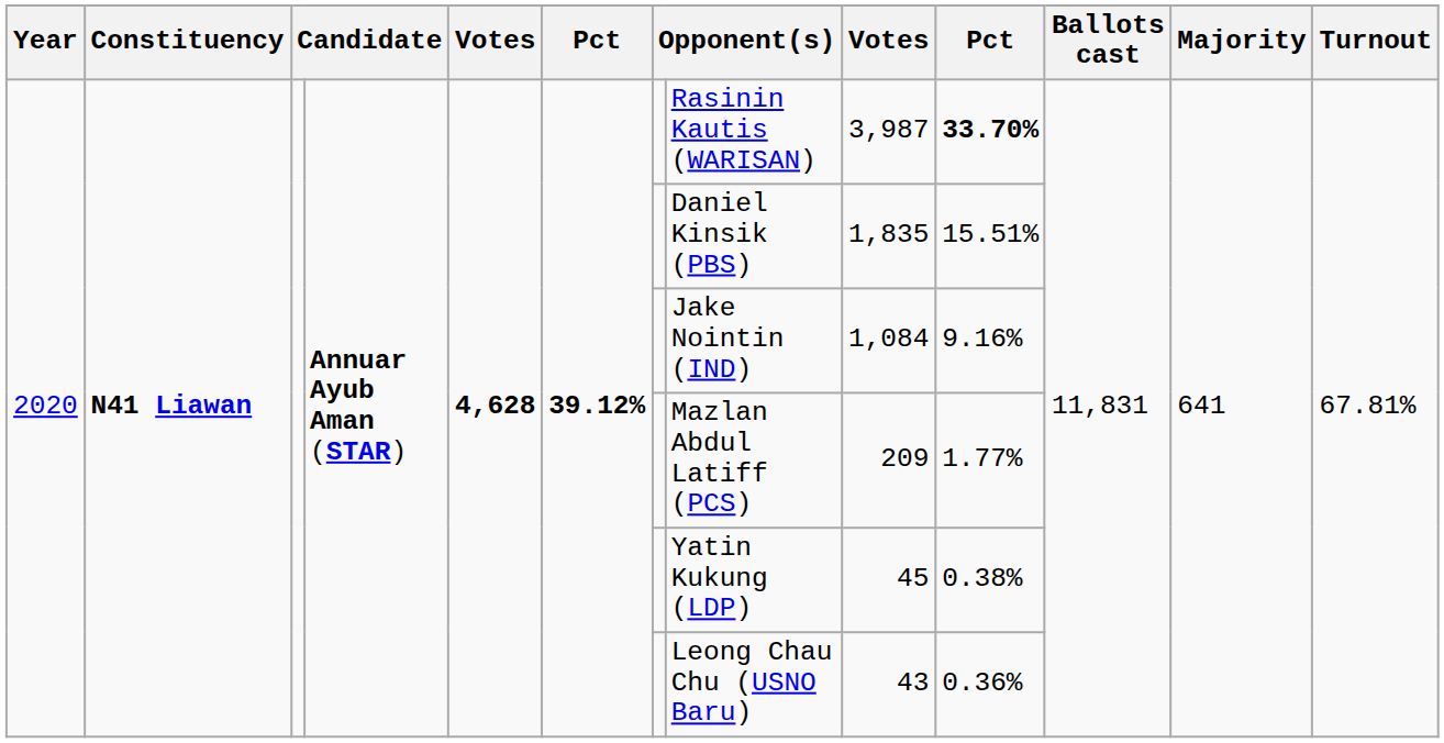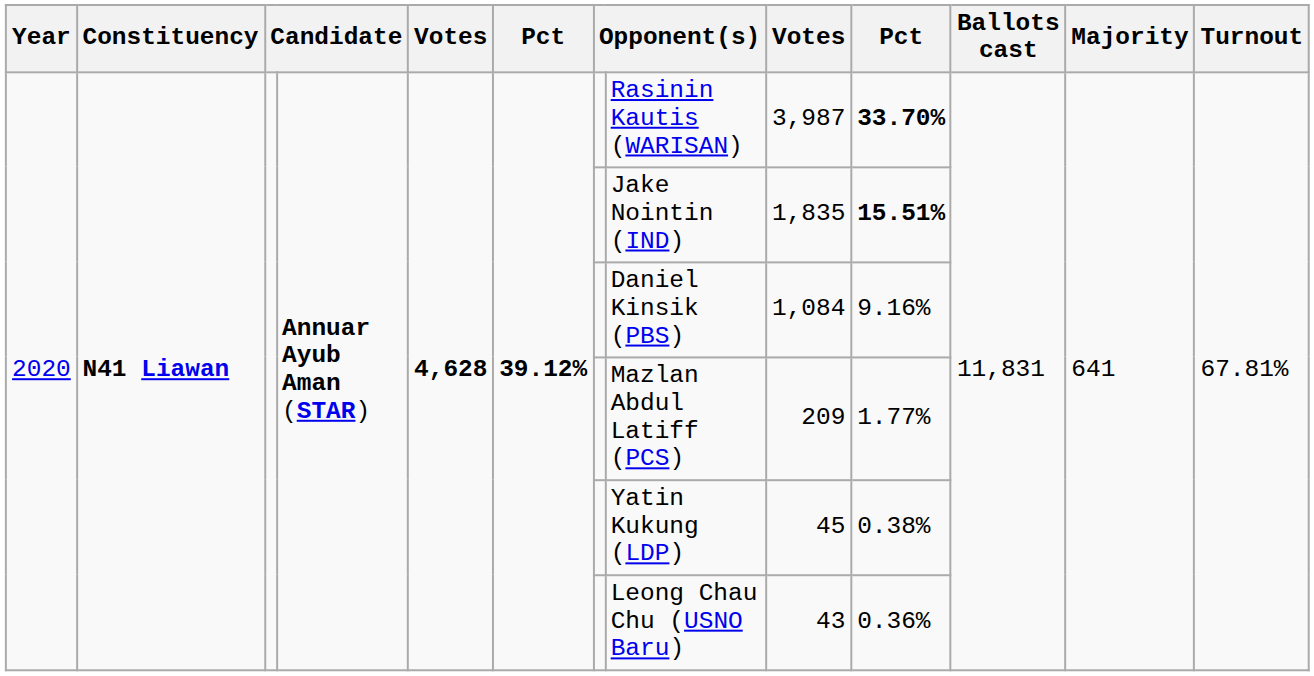row 3 | column 8: Daniel Kinsik (PBS) -> Jake Nointin (IND)
row 3 | column 10: normal -> bold
row 4 | column 8: Jake Nointin (IND) -> Daniel Kinsik (PBS)
